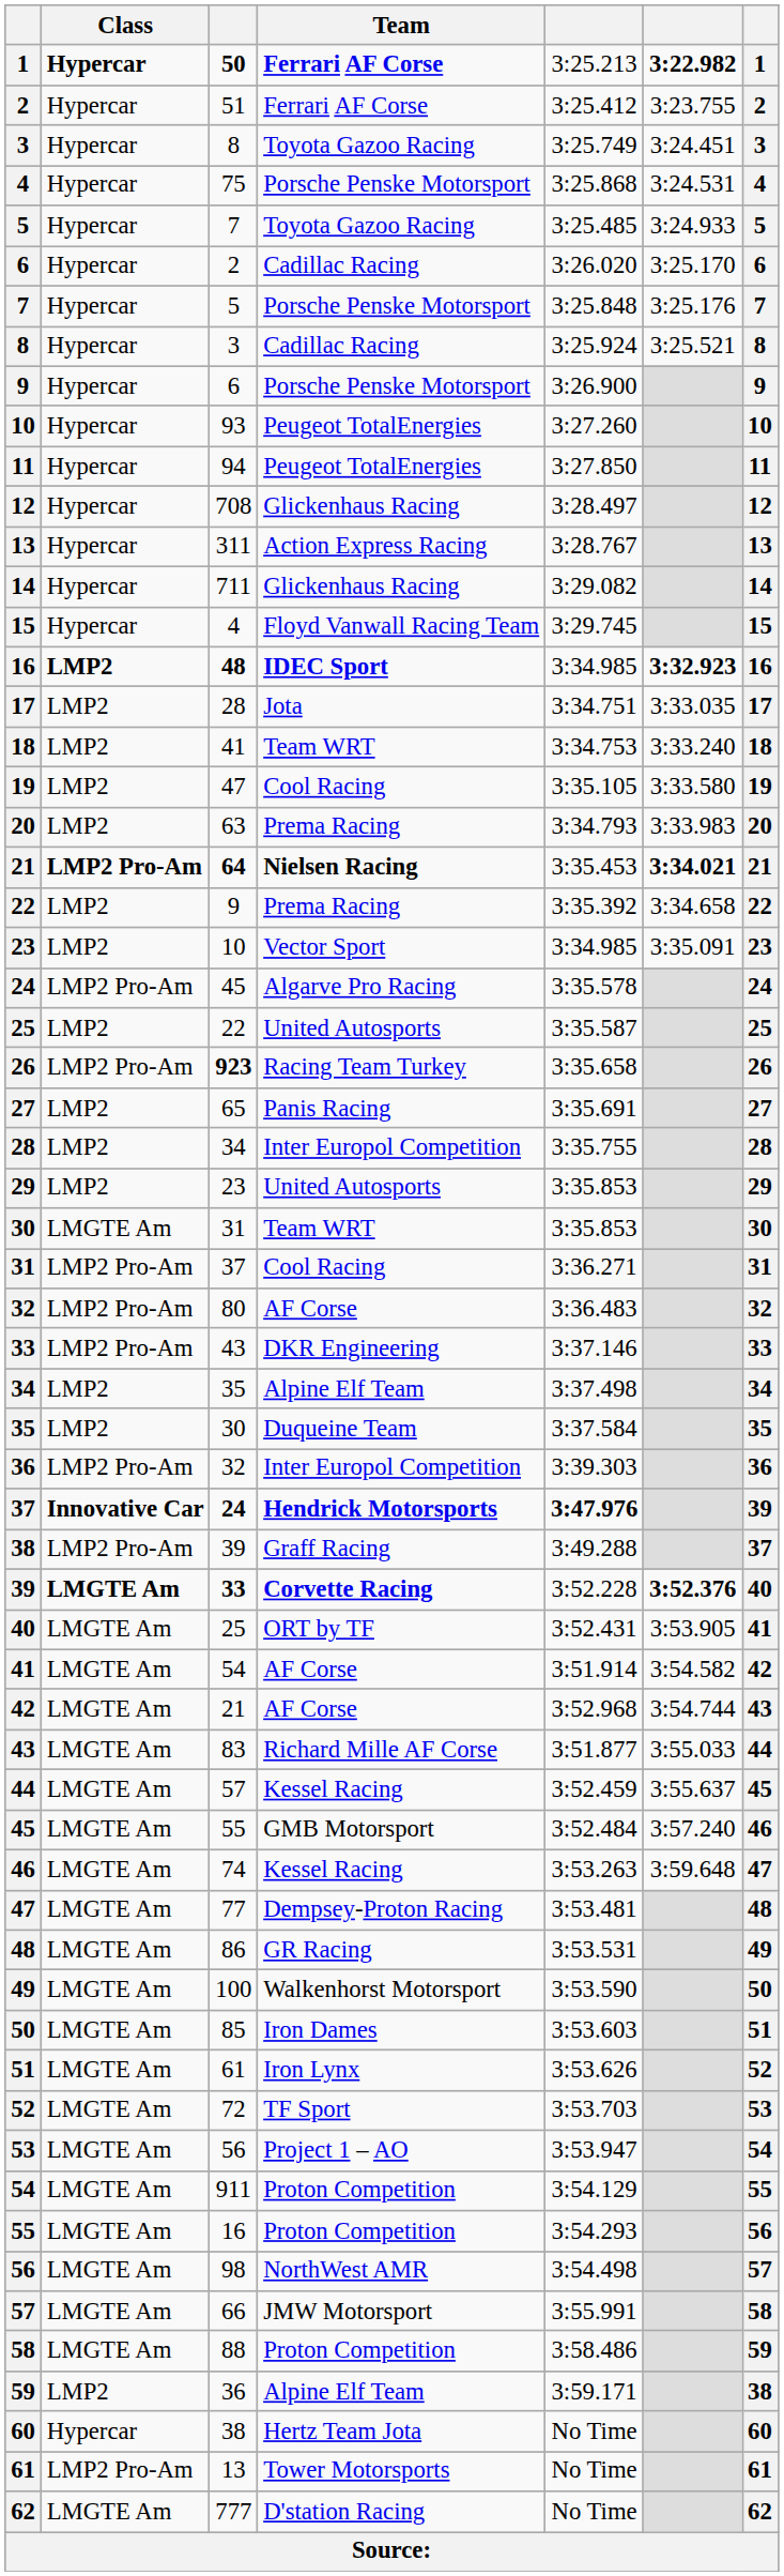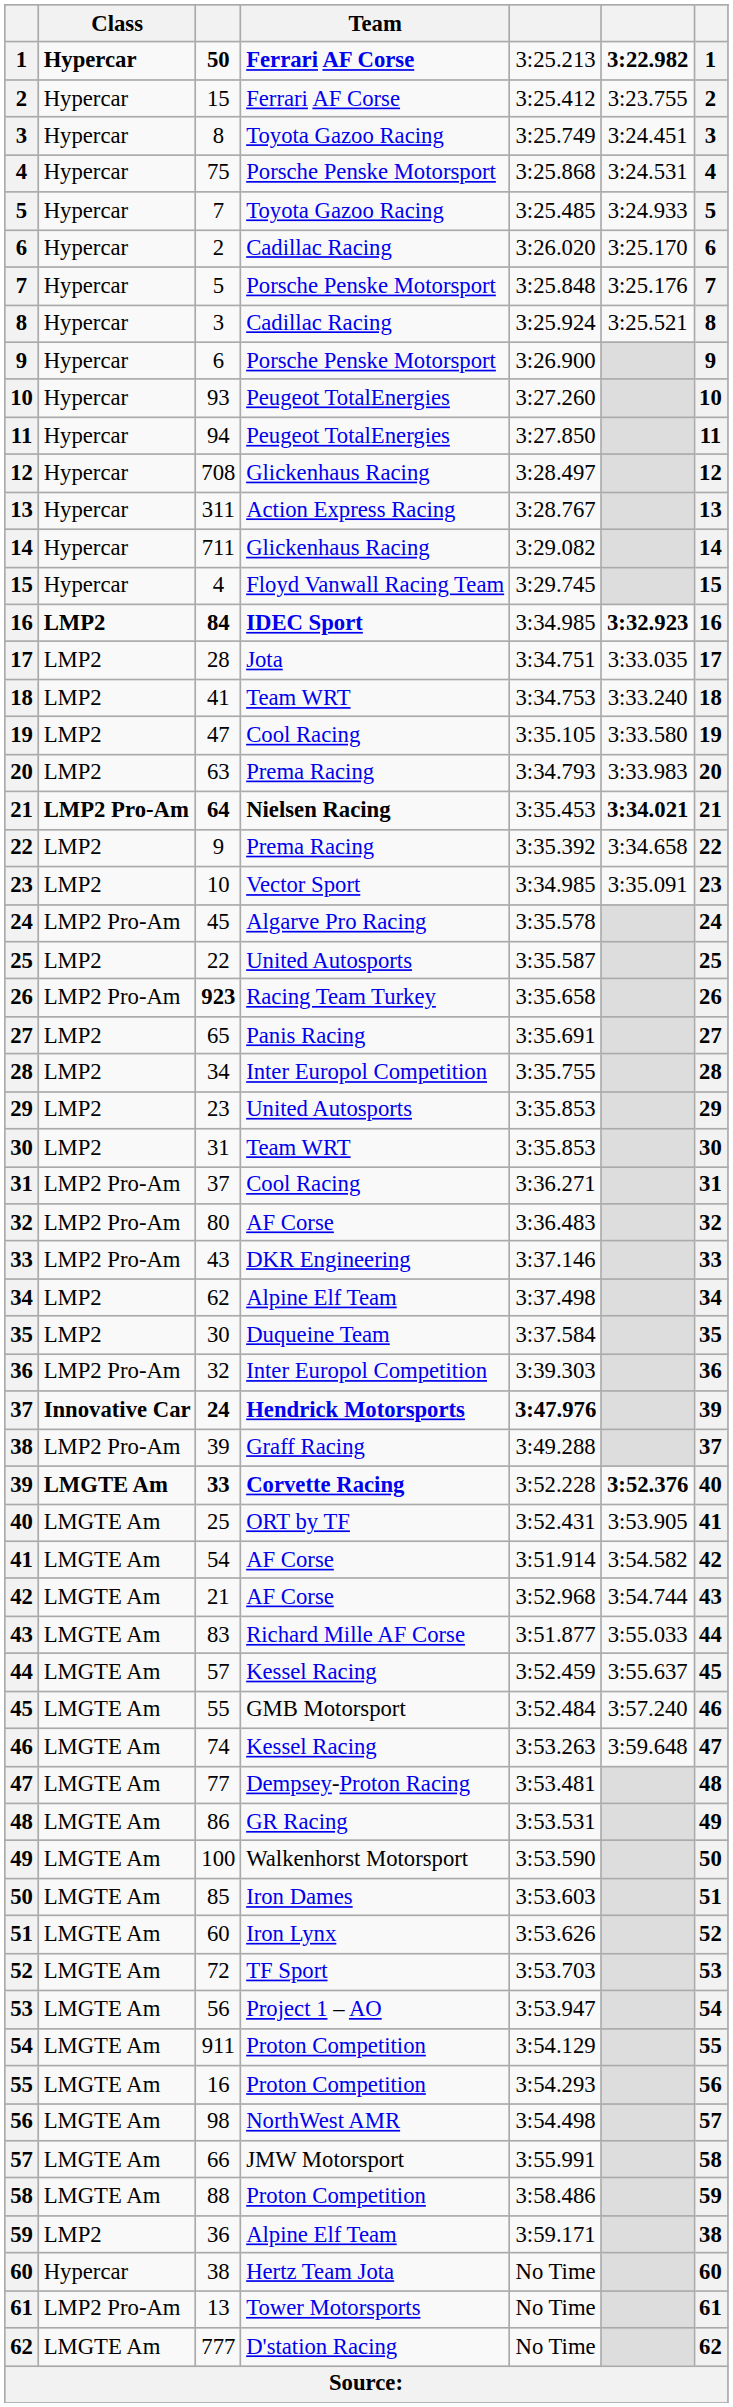row 3 | column 3: 51 -> 15
row 17 | column 3: 48 -> 84
row 31 | Class: LMGTE Am -> LMP2
row 35 | column 3: 35 -> 62
row 52 | column 3: 61 -> 60
